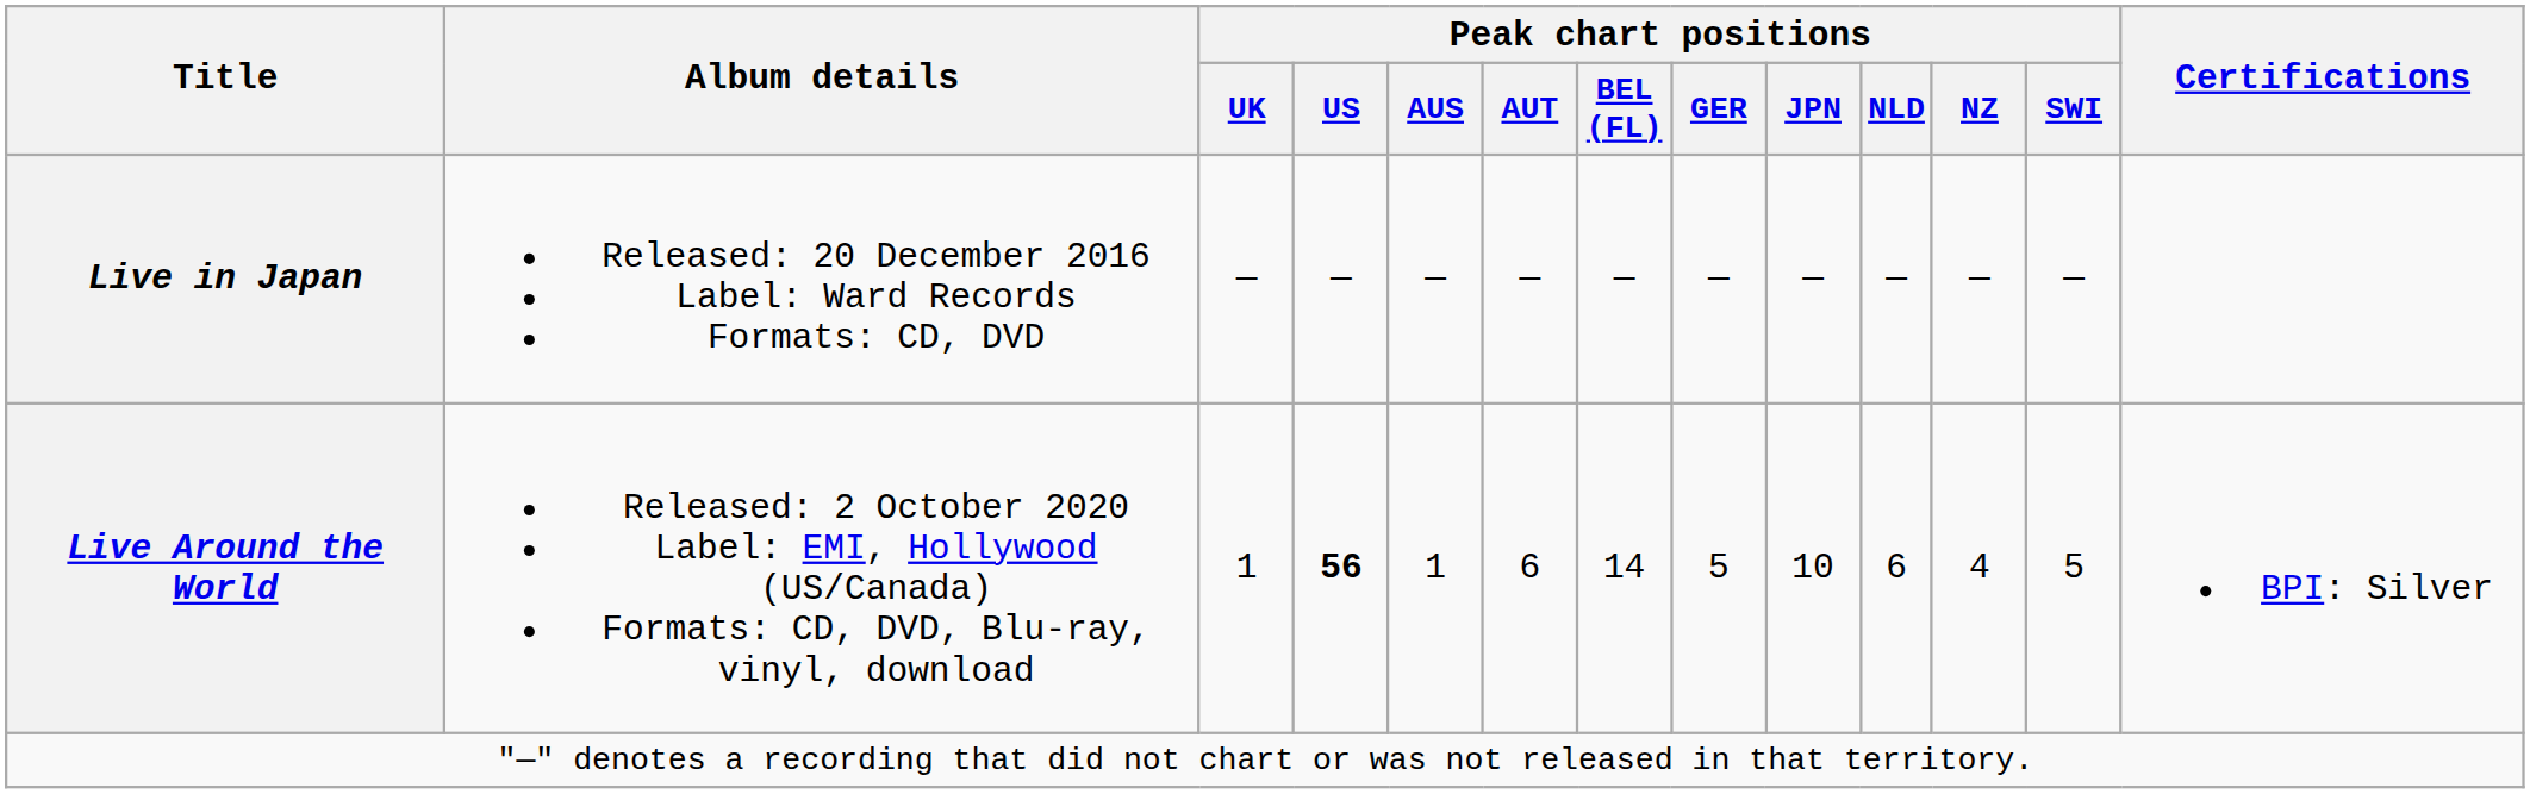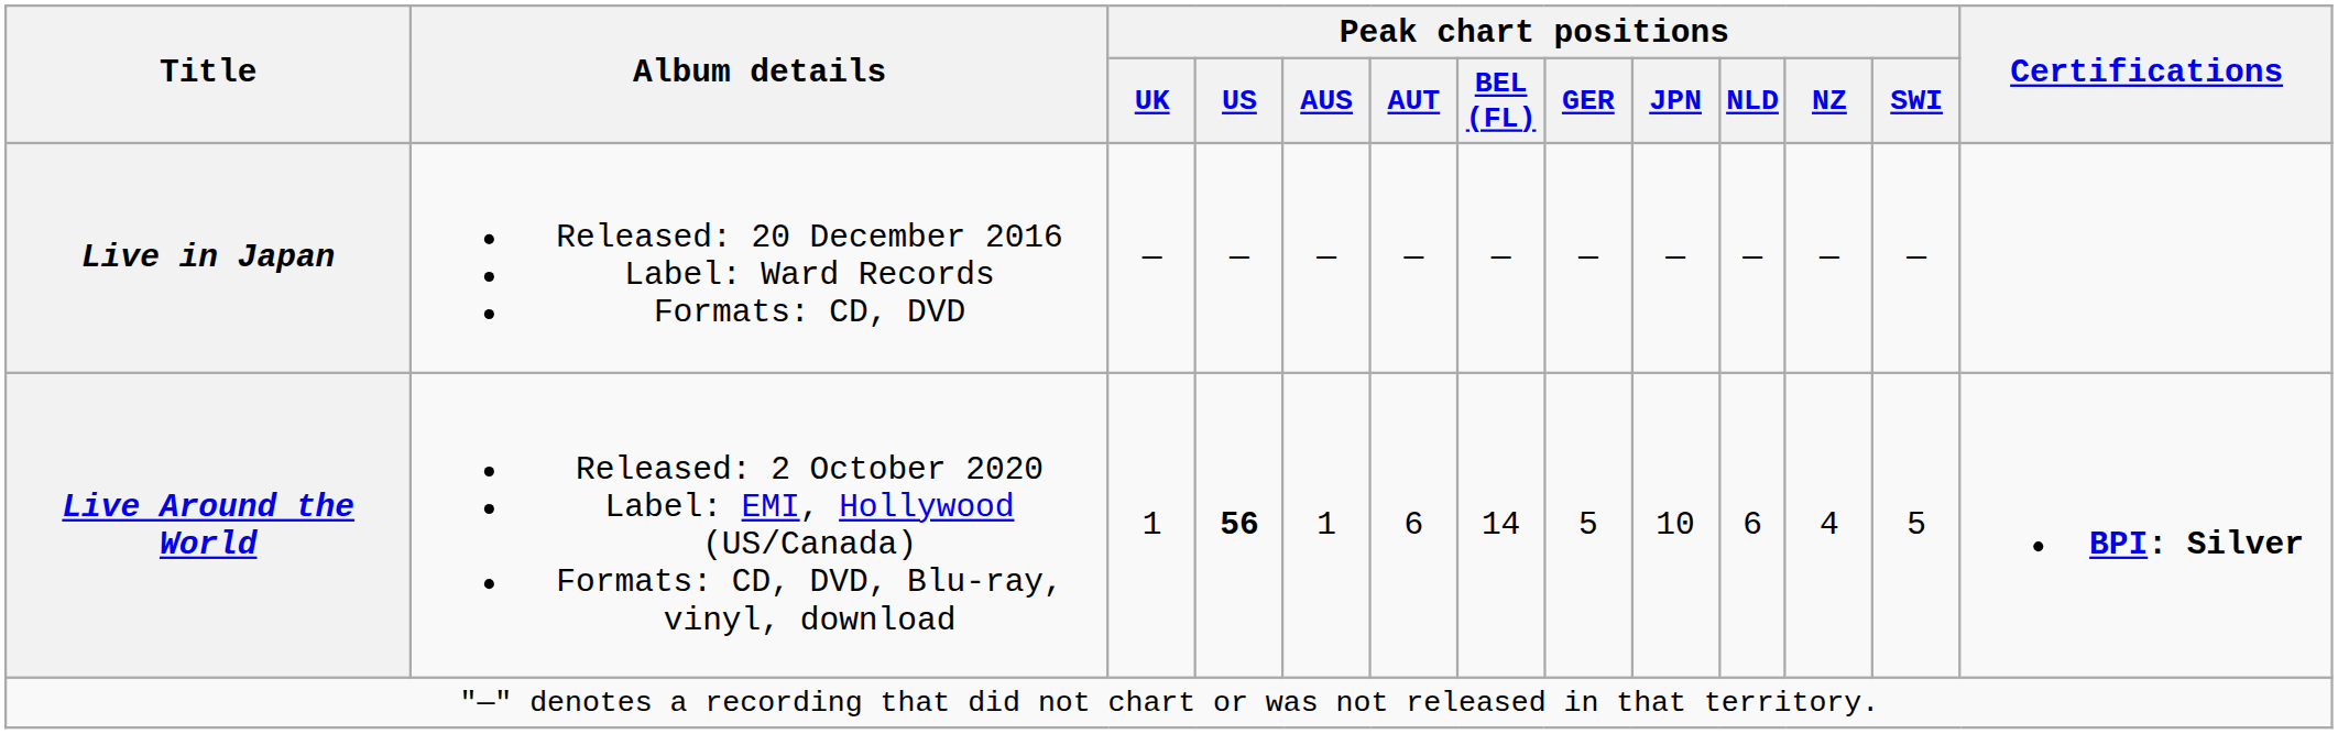Live Around the World | Certifications: normal -> bold
